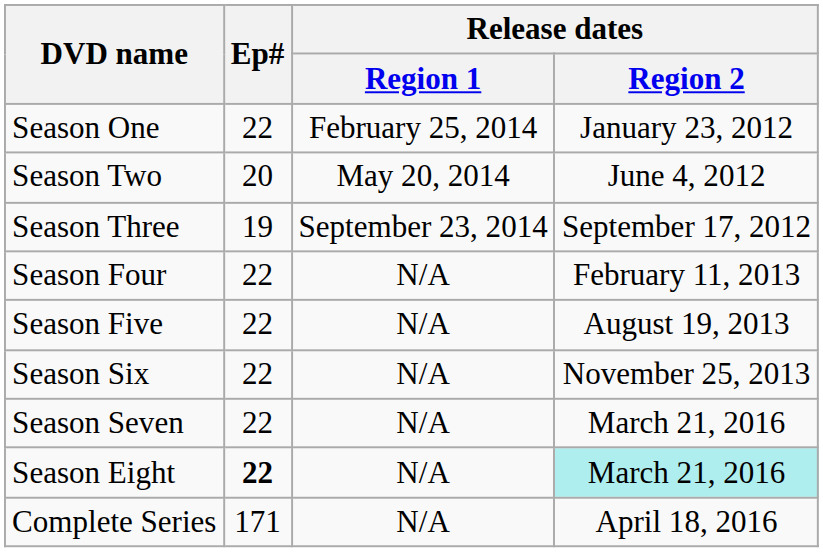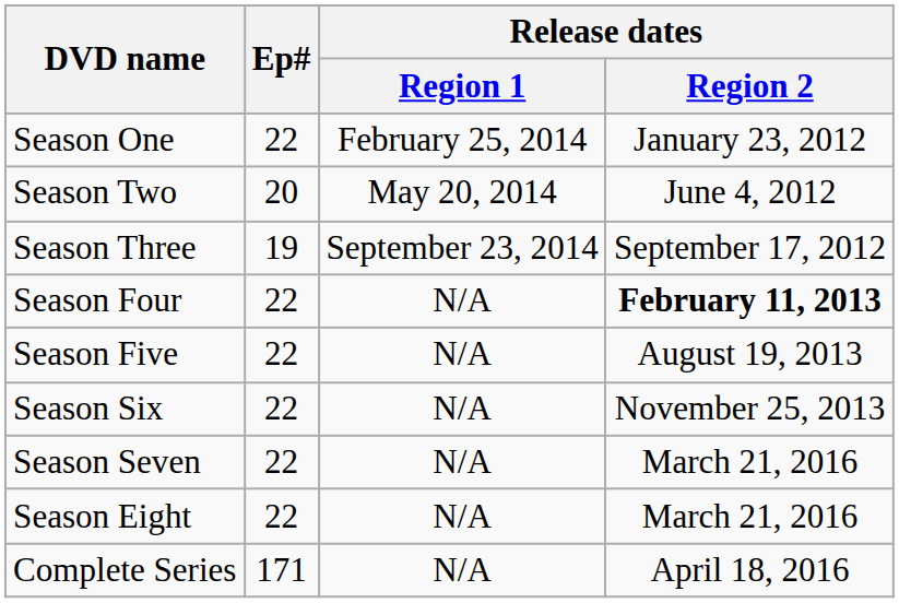Season Four | Release dates / Region 2: normal -> bold
Season Eight | Ep#: bold -> normal
Season Eight | Release dates / Region 2: paleturquoise background -> no background
